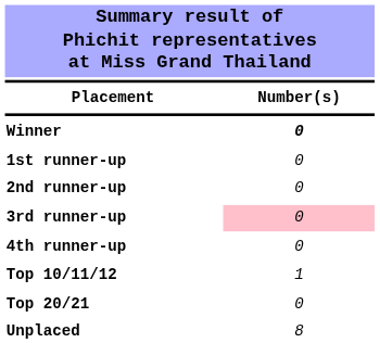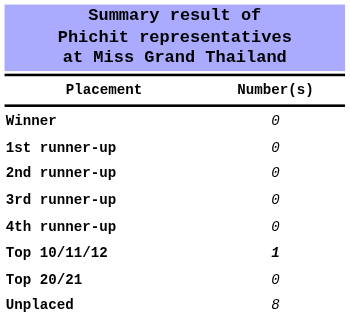row 3 | column 2: bold -> normal
row 6 | column 2: pink background -> no background
row 8 | column 2: normal -> bold
